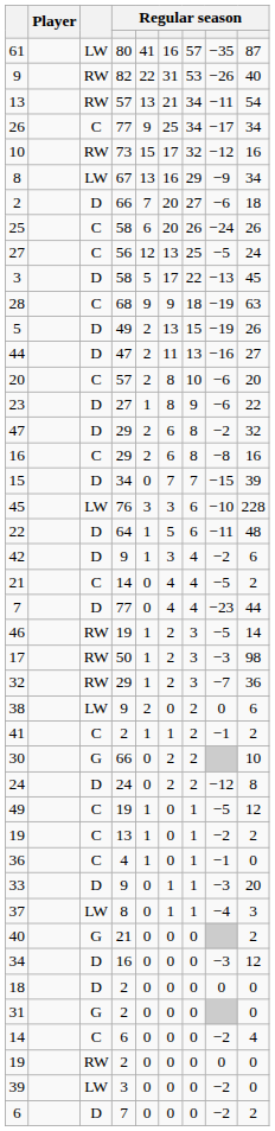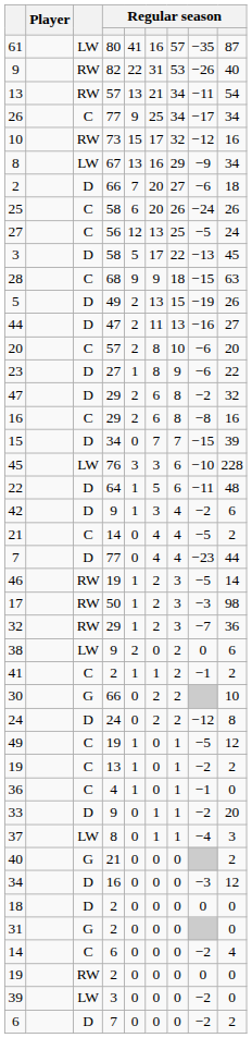28 | column 8: −19 -> −15
33 | column 8: −3 -> −2
